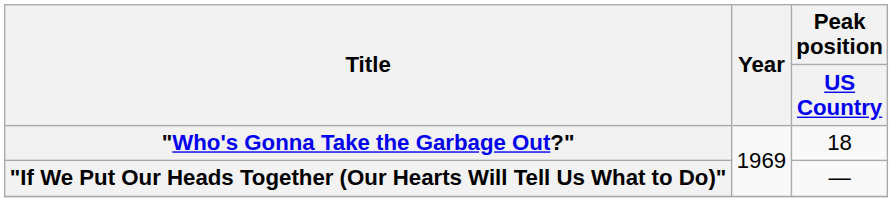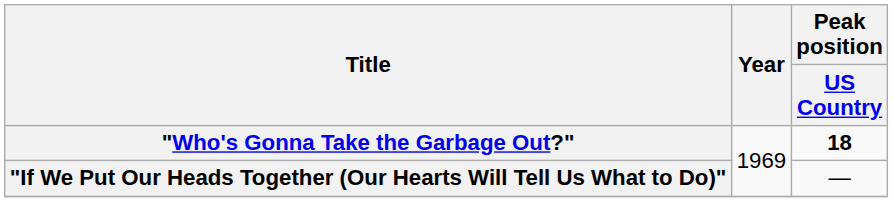"Who's Gonna Take the Garbage Out?" | Peak position / US Country: normal -> bold
